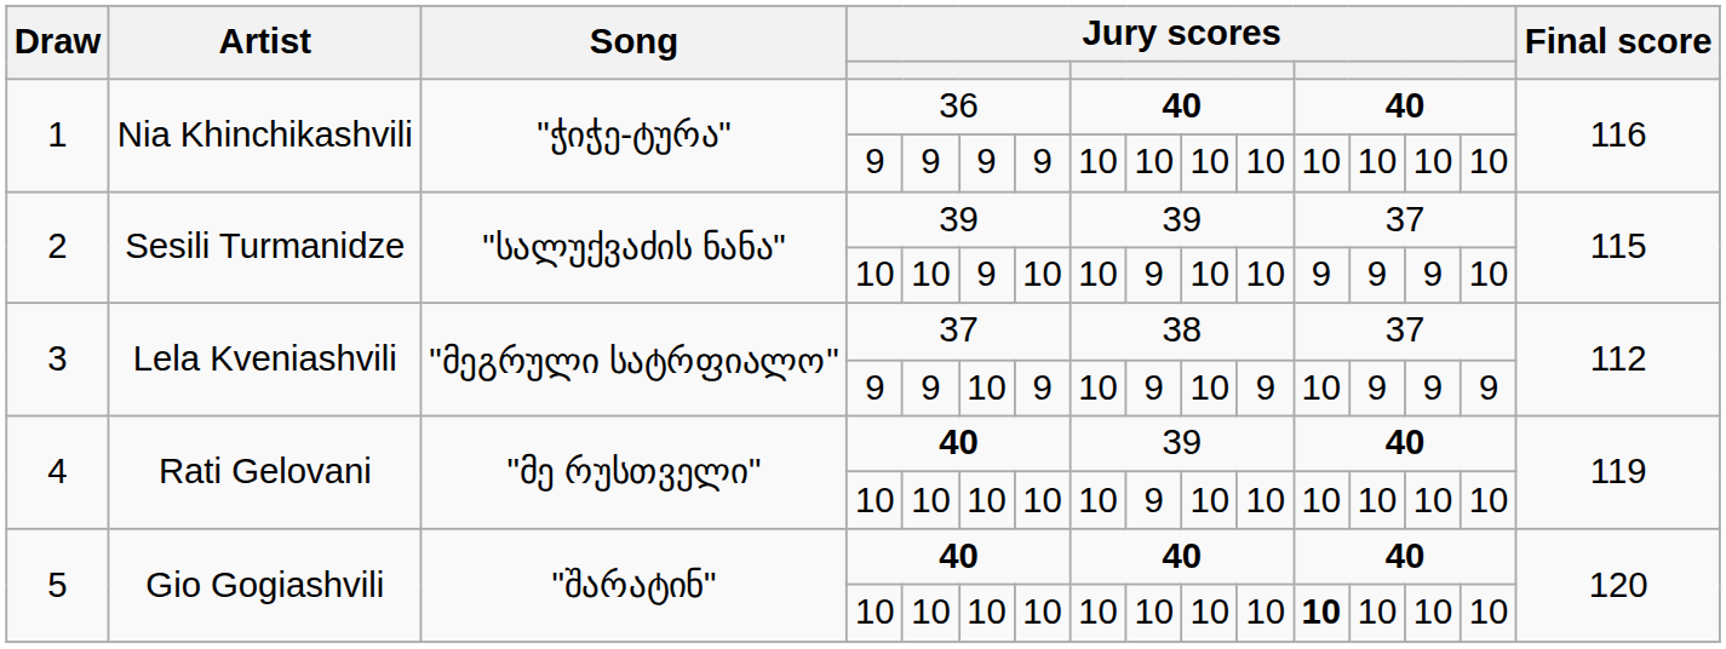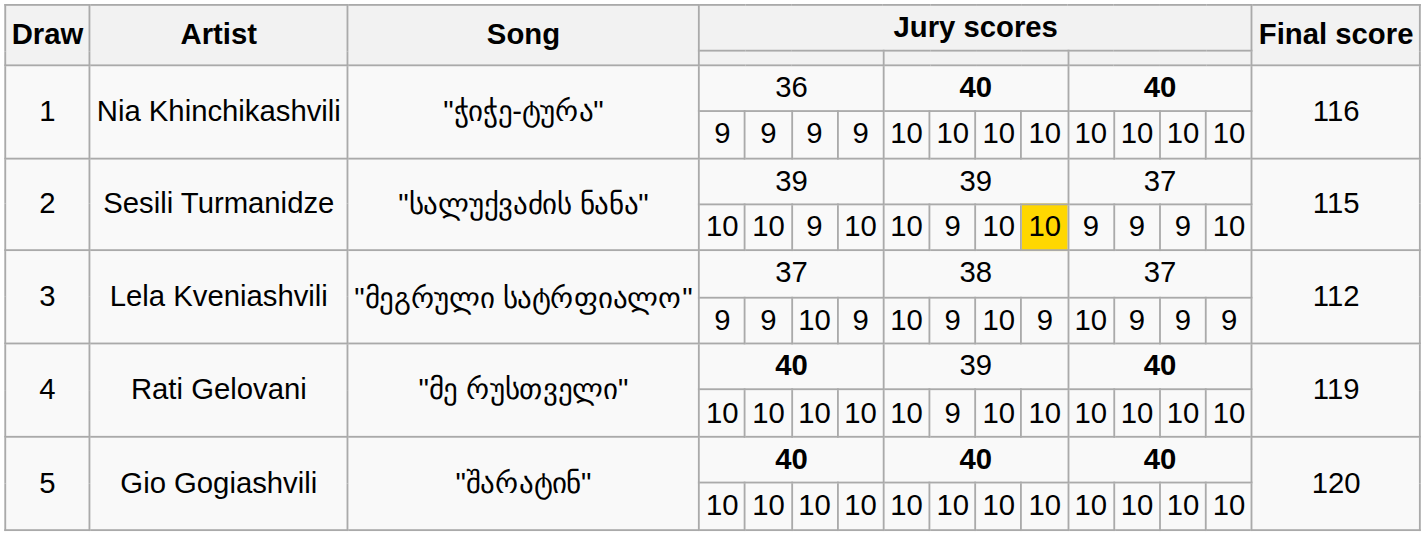2 / 10 | column 11: no background -> gold background
5 / 10 | column 12: bold -> normal
